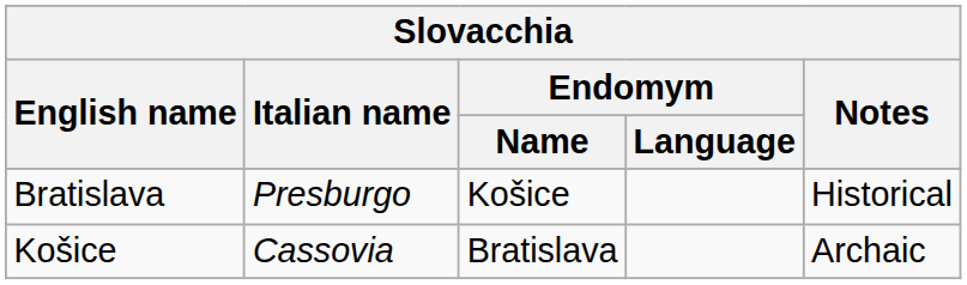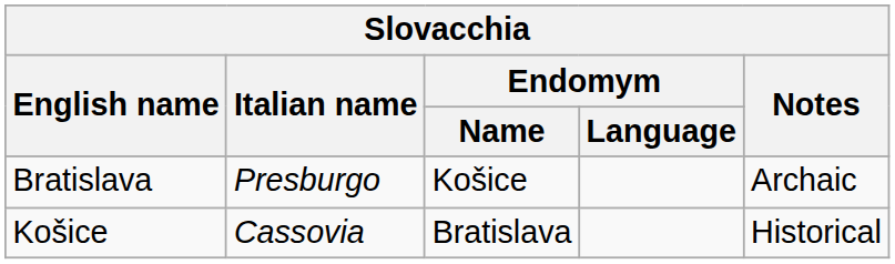row 4 | Notes: Historical -> Archaic
row 5 | Notes: Archaic -> Historical
